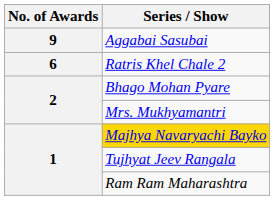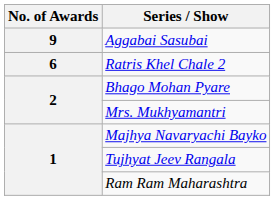Majhya Navaryachi Bayko | Series / Show: gold background -> no background
